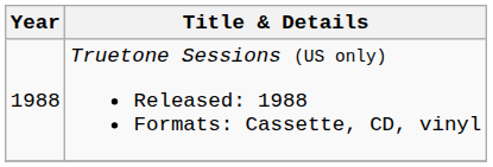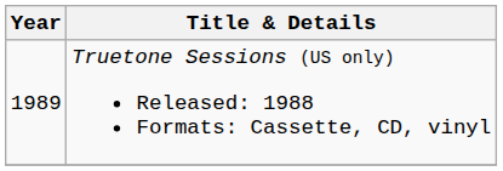row 2 | Year: 1988 -> 1989
